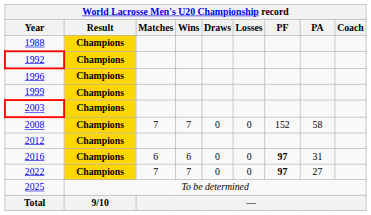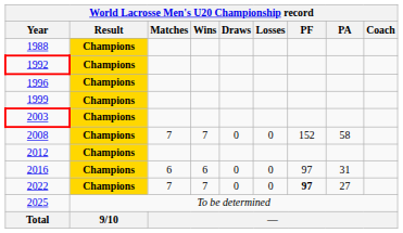2016 | PF: bold -> normal
